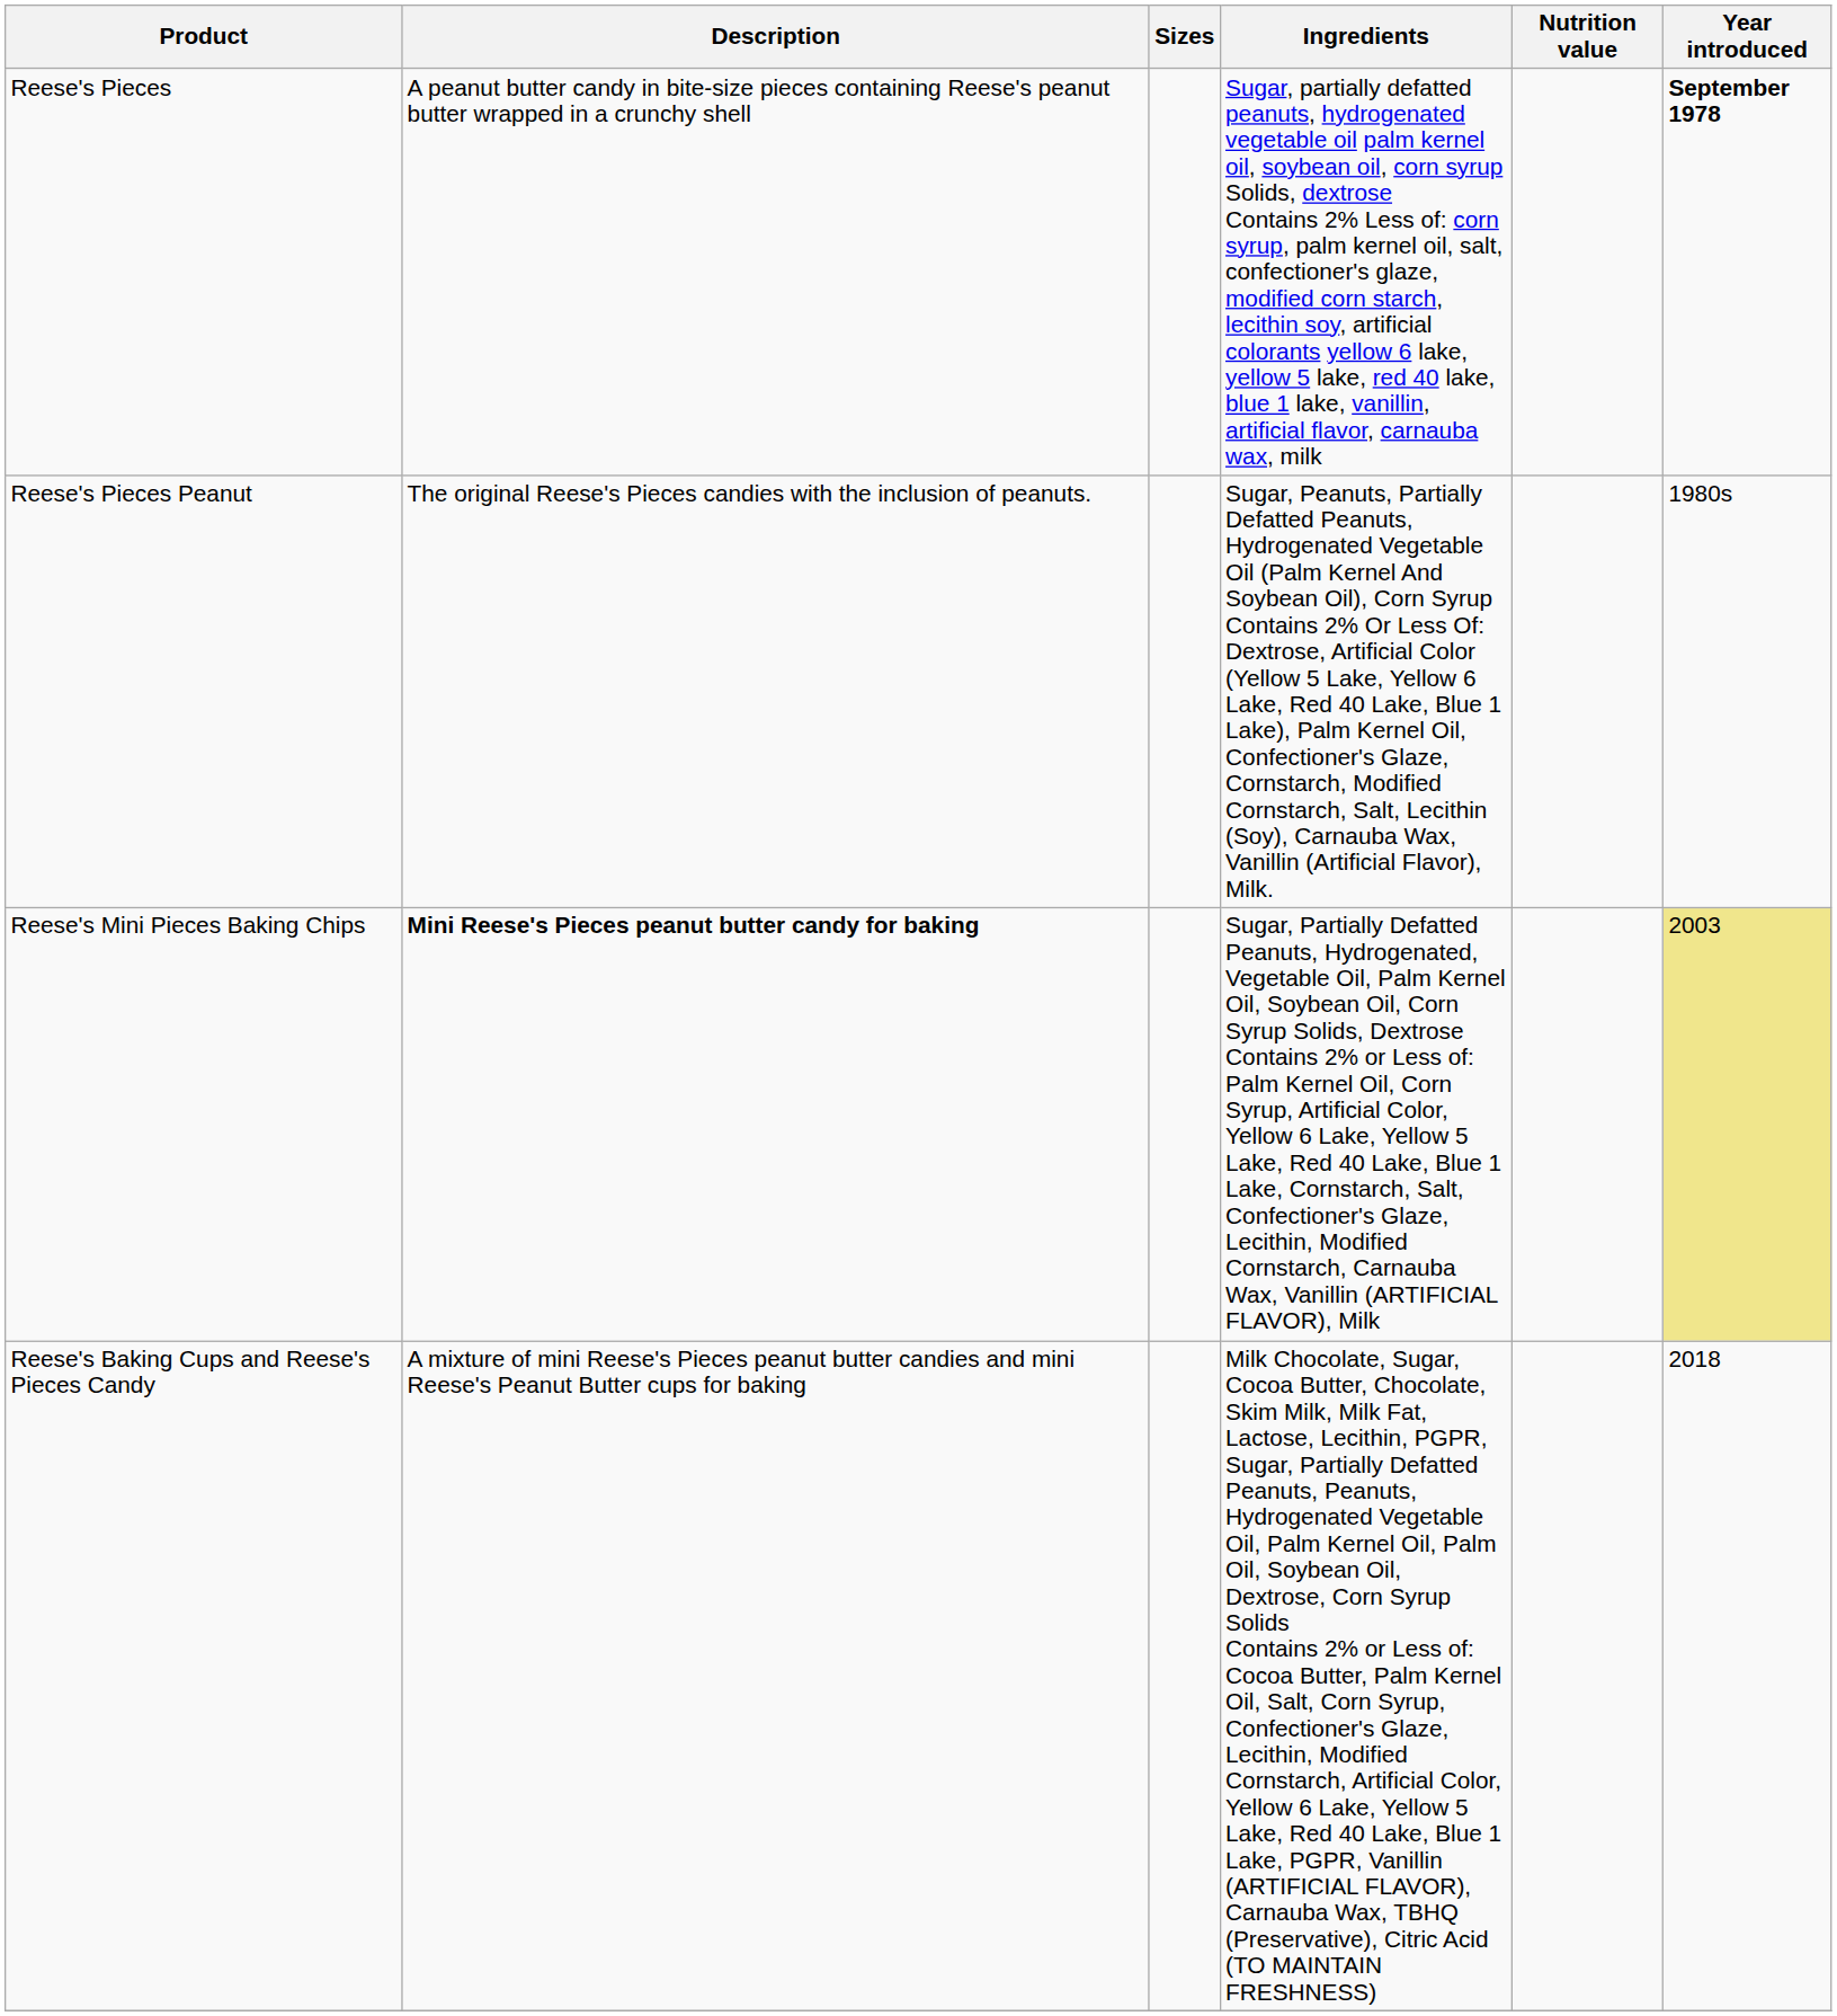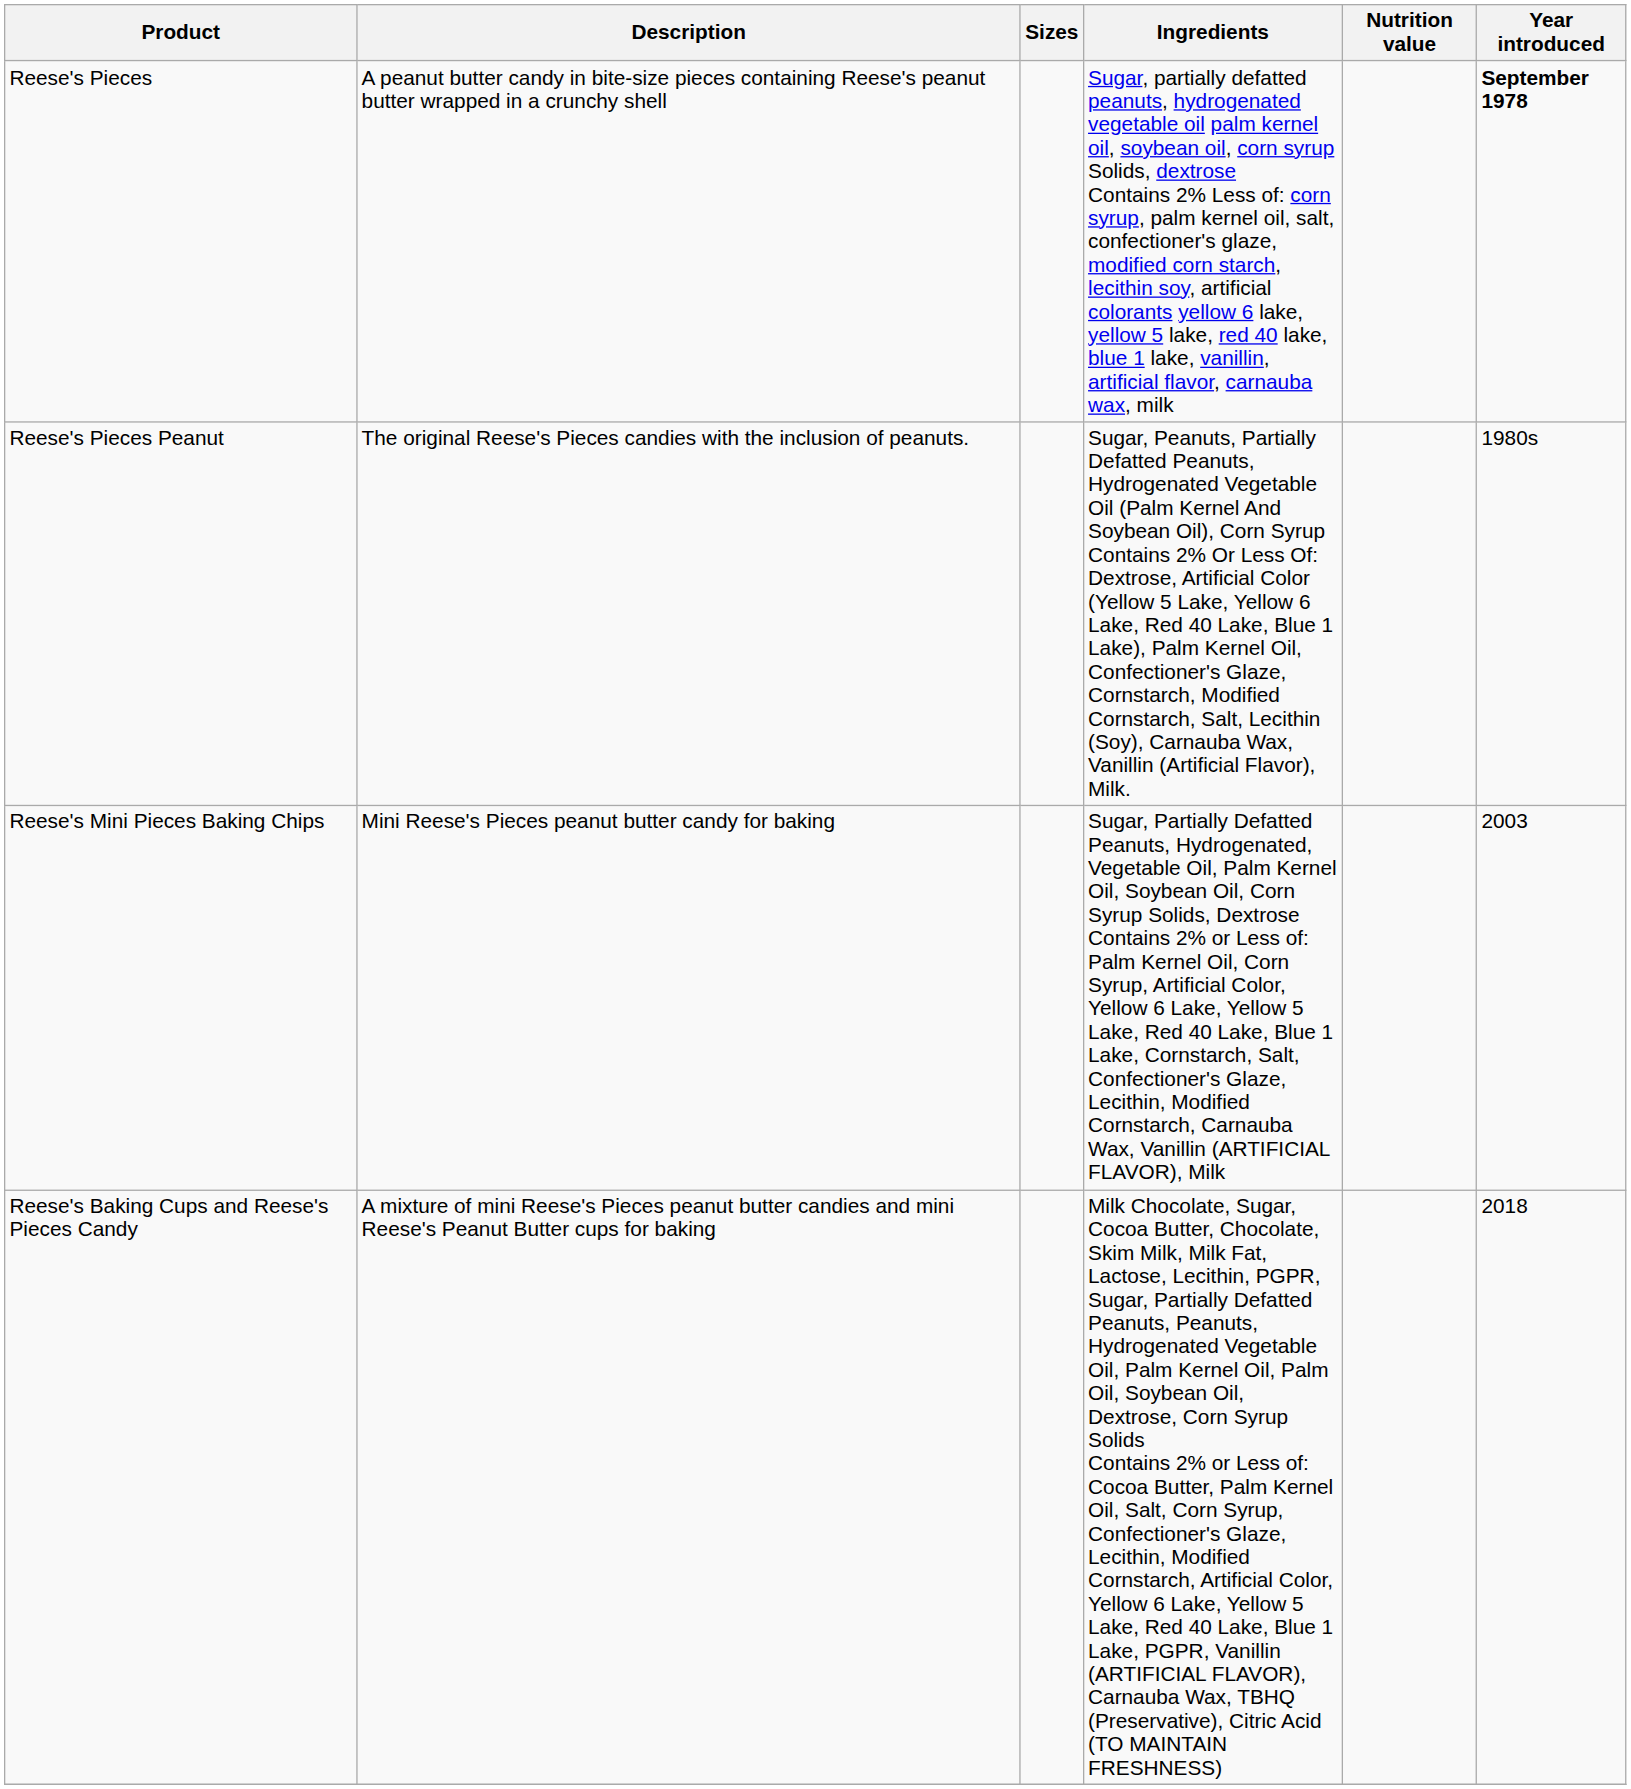Reese's Mini Pieces Baking Chips | Description: bold -> normal
Reese's Mini Pieces Baking Chips | Year introduced: khaki background -> no background
